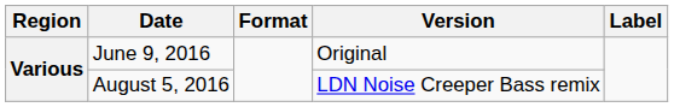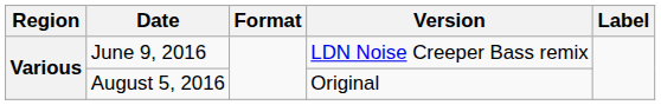June 9, 2016 | Version: Original -> LDN Noise Creeper Bass remix
August 5, 2016 | Version: LDN Noise Creeper Bass remix -> Original
